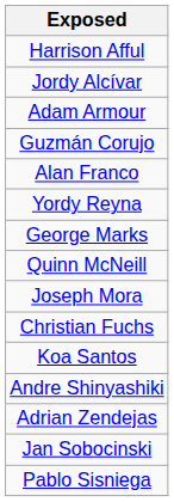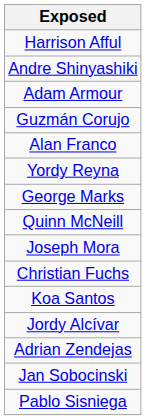row 3 | column 1: Jordy Alcívar -> Andre Shinyashiki
row 13 | column 1: Andre Shinyashiki -> Jordy Alcívar
